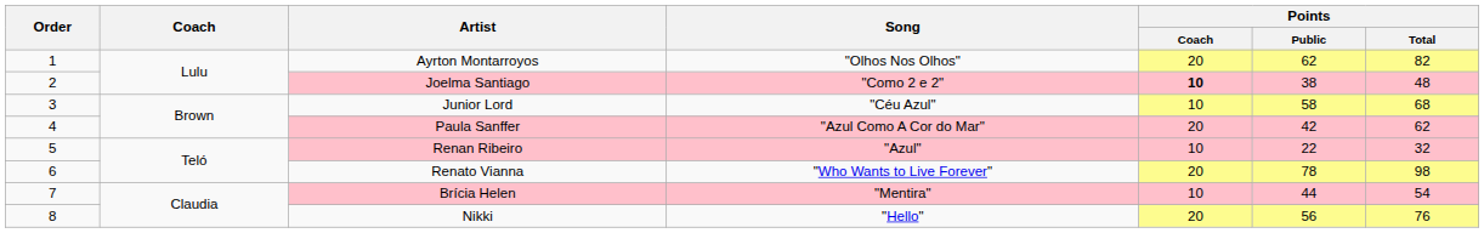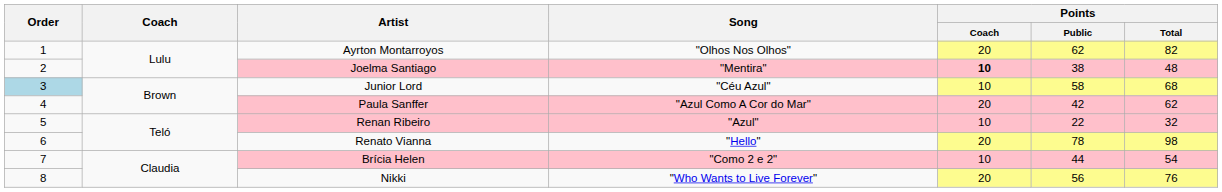Joelma Santiago | Song: "Como 2 e 2" -> "Mentira"
Junior Lord | Order: no background -> lightblue background
Renato Vianna | Song: "Who Wants to Live Forever" -> "Hello"
Brícia Helen | Song: "Mentira" -> "Como 2 e 2"
Nikki | Song: "Hello" -> "Who Wants to Live Forever"
